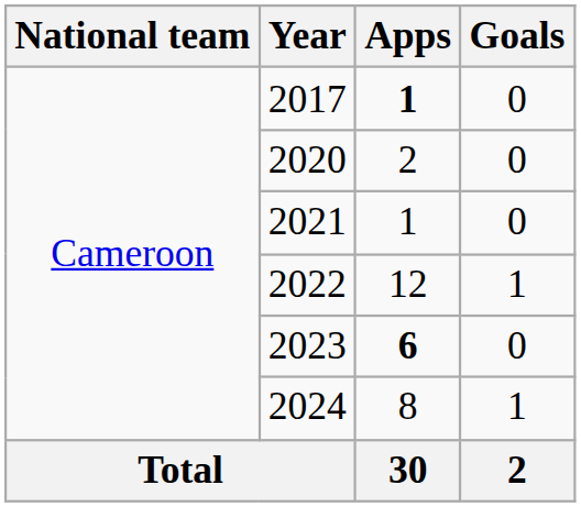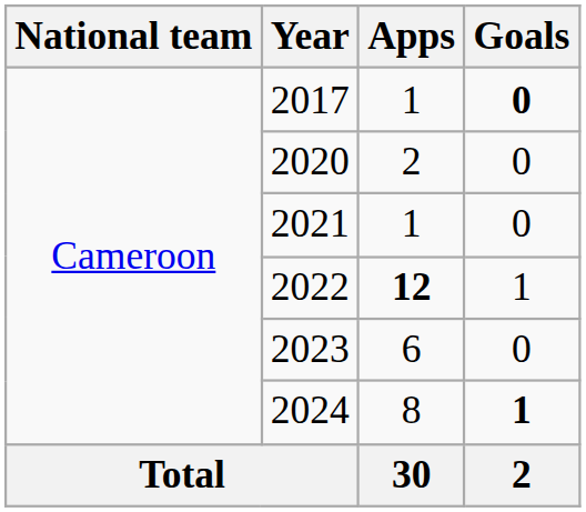2017 | Apps: bold -> normal
2017 | Goals: normal -> bold
2022 | Apps: normal -> bold
2023 | Apps: bold -> normal
2024 | Goals: normal -> bold
